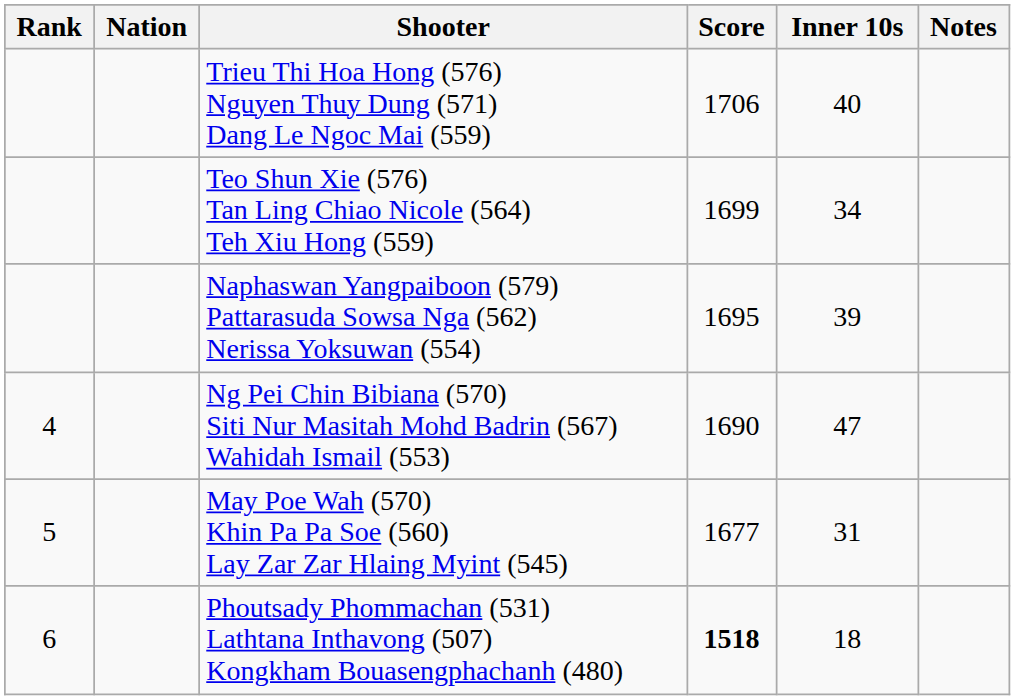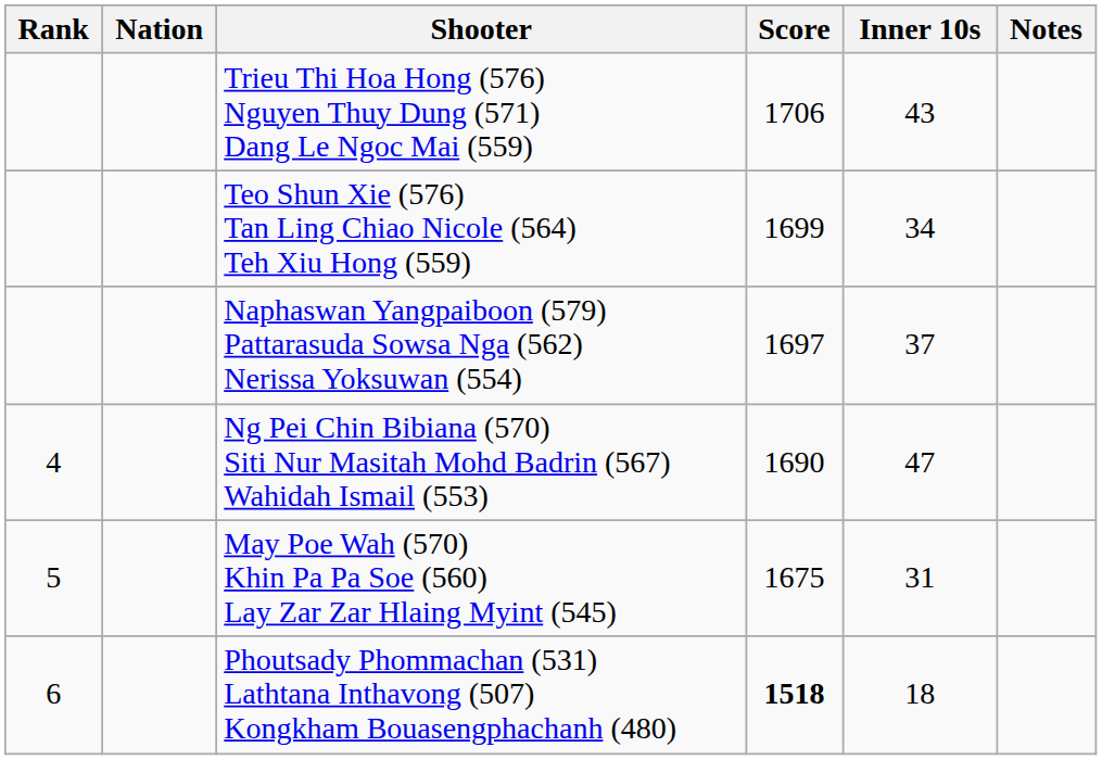row 2 | Inner 10s: 40 -> 43
row 4 | Score: 1695 -> 1697
row 4 | Inner 10s: 39 -> 37
row 6 | Score: 1677 -> 1675
